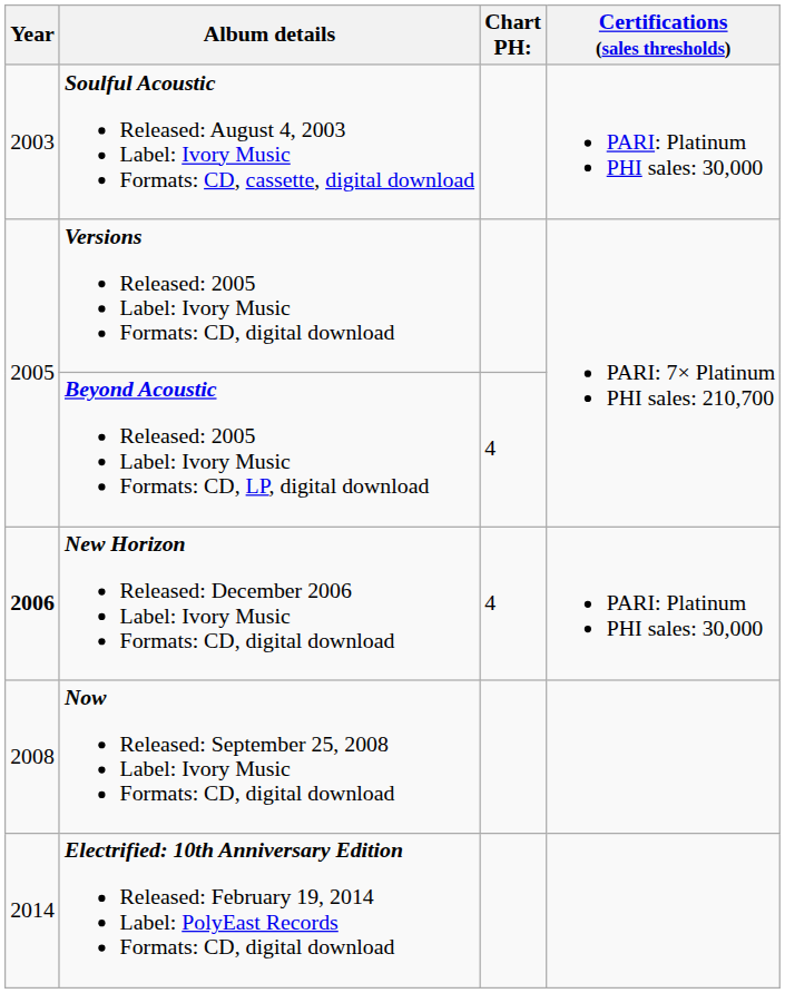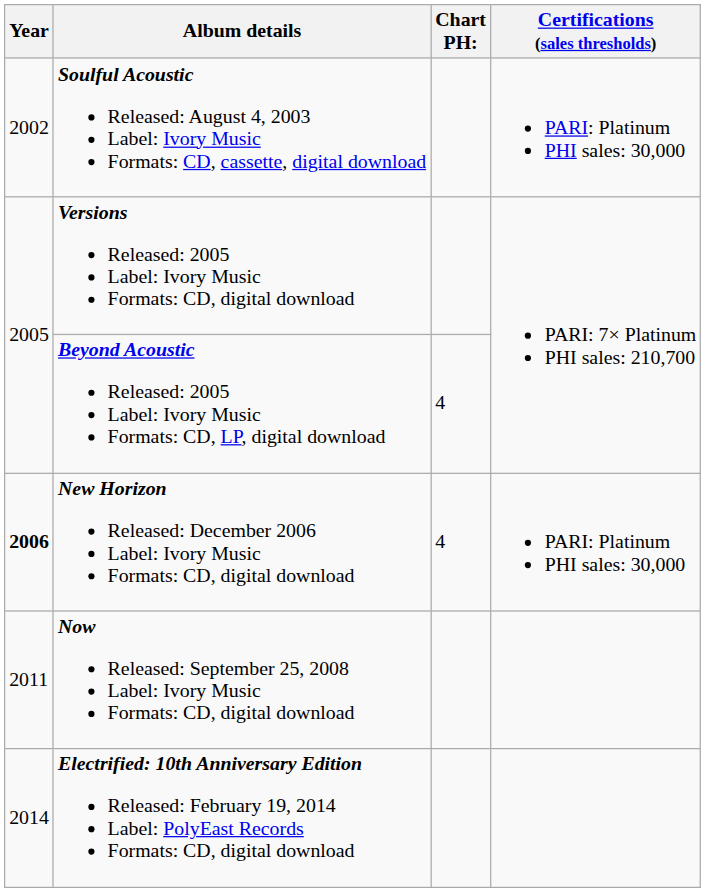row 2 | Year: 2003 -> 2002
row 6 | Year: 2008 -> 2011
